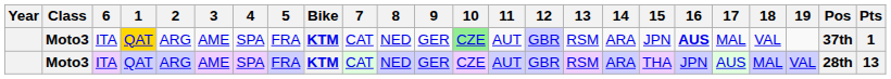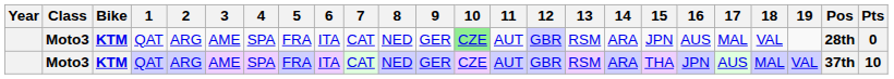columns swapped: Bike <-> 6
row 2 | 1: gold background -> no background
row 2 | 16: bold -> normal
row 2 | Pos: 37th -> 28th
row 2 | Pts: 1 -> 0
row 3 | Pos: 28th -> 37th
row 3 | Pts: 13 -> 10
